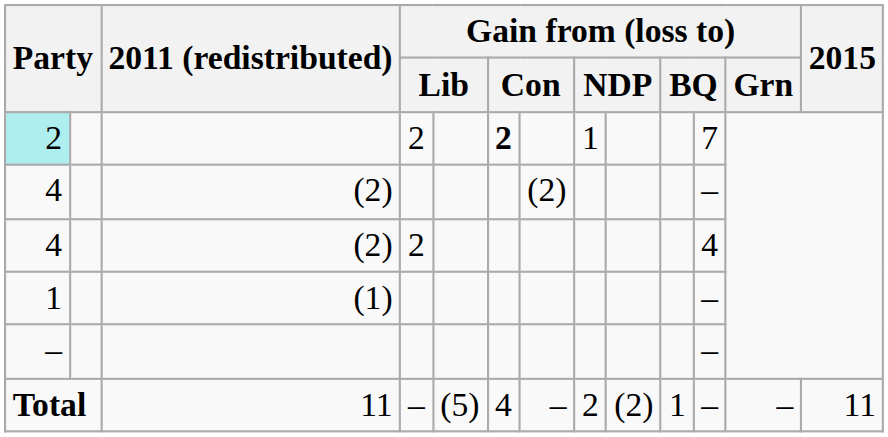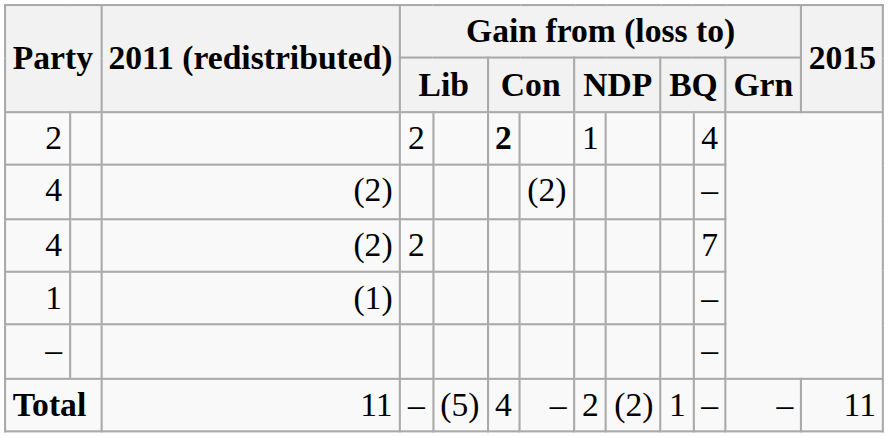row 3 | column 1: paleturquoise background -> no background
row 3 | column 11: 7 -> 4
row 5 | column 11: 4 -> 7
